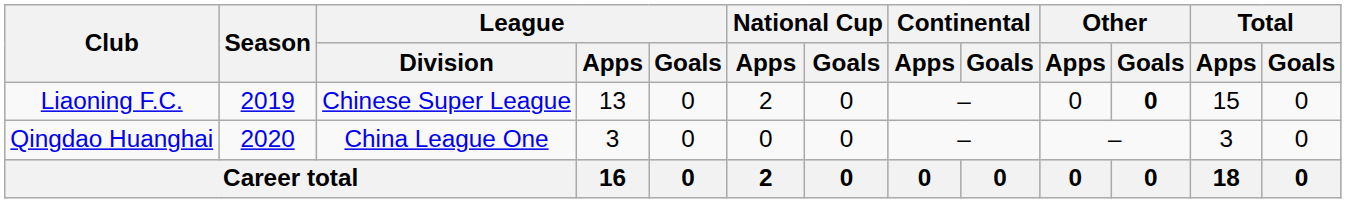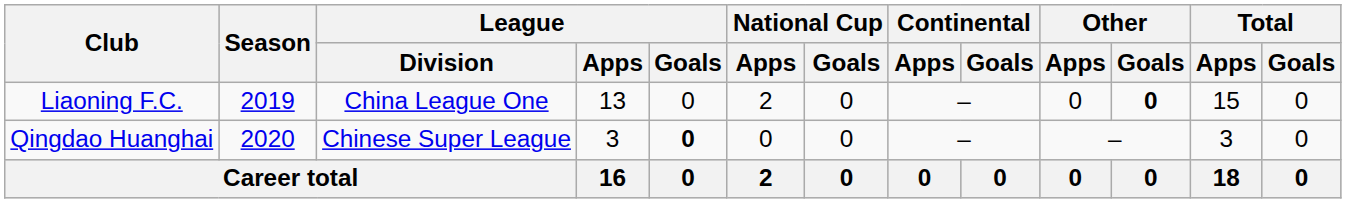Liaoning F.C. | League / Division: Chinese Super League -> China League One
Qingdao Huanghai | League / Division: China League One -> Chinese Super League
Qingdao Huanghai | League / Goals: normal -> bold
